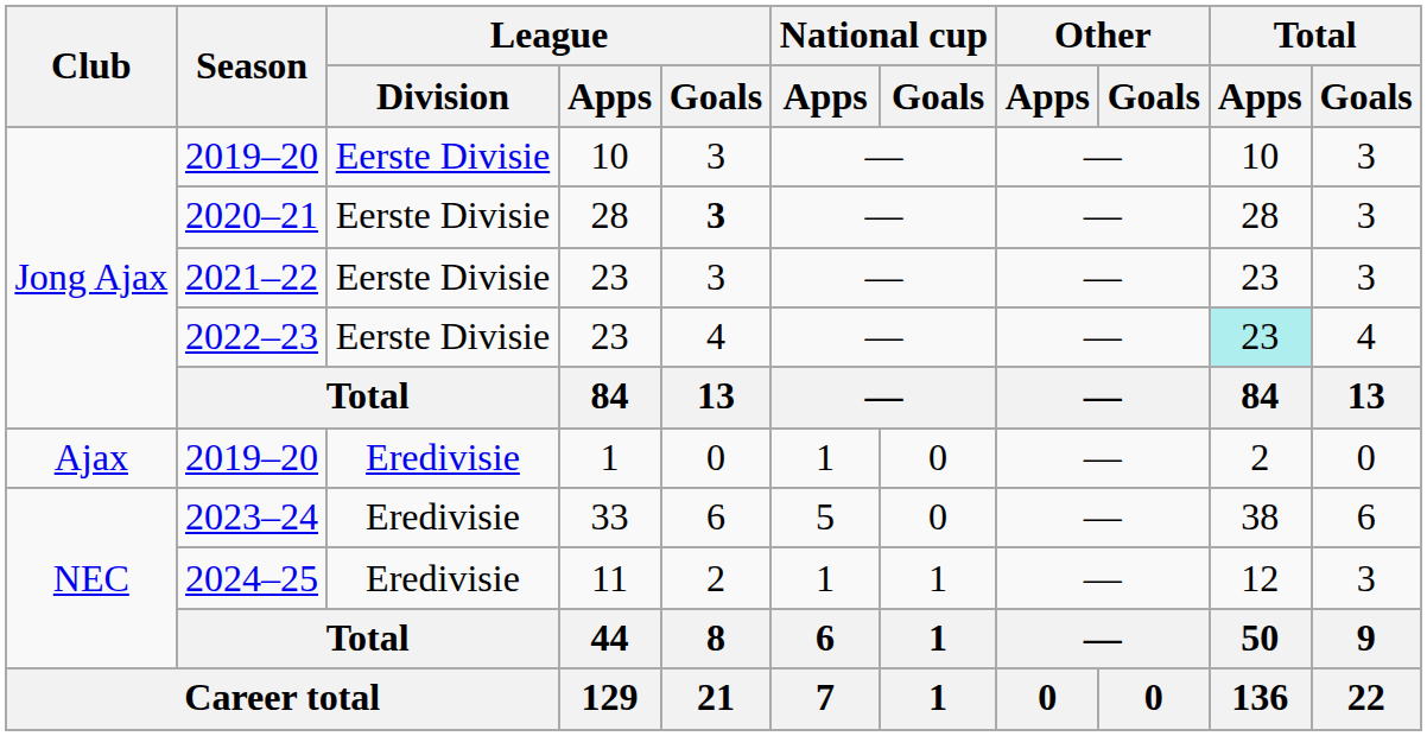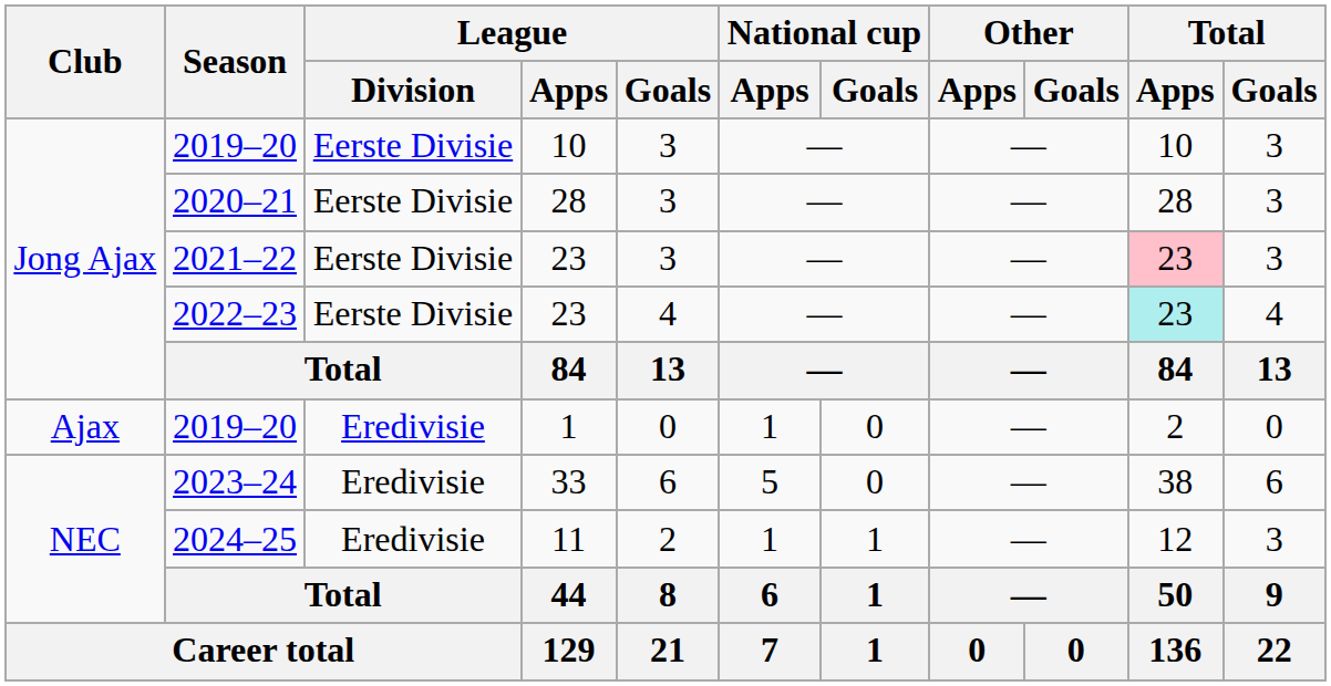2020–21 | League / Goals: bold -> normal
2021–22 | Total / Apps: no background -> pink background
